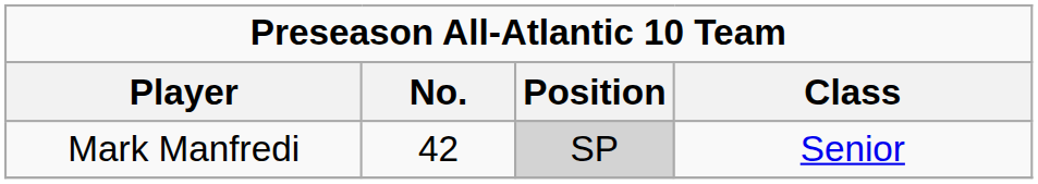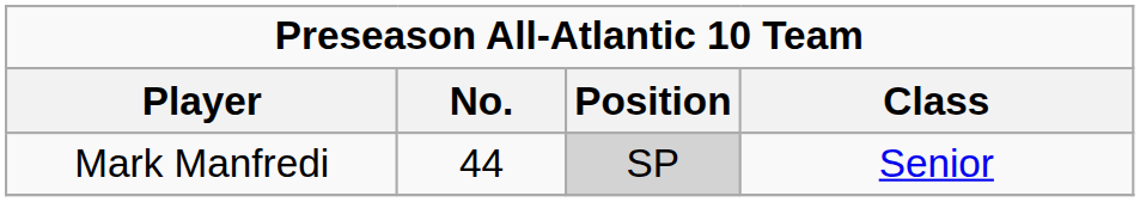Mark Manfredi | No.: 42 -> 44
